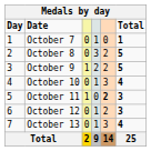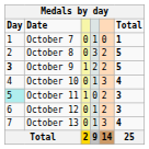October 9 | Day: normal -> bold
October 11 | Day: no background -> paleturquoise background
October 11 | column 5: bold -> normal
